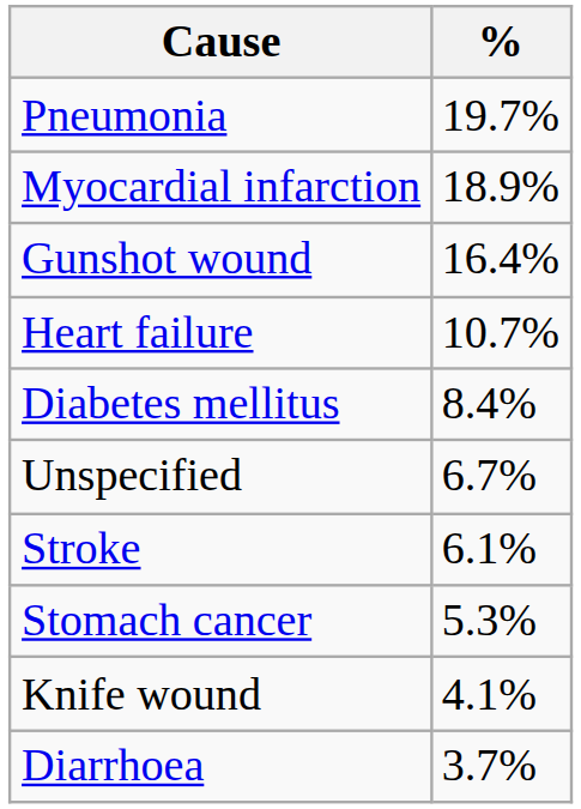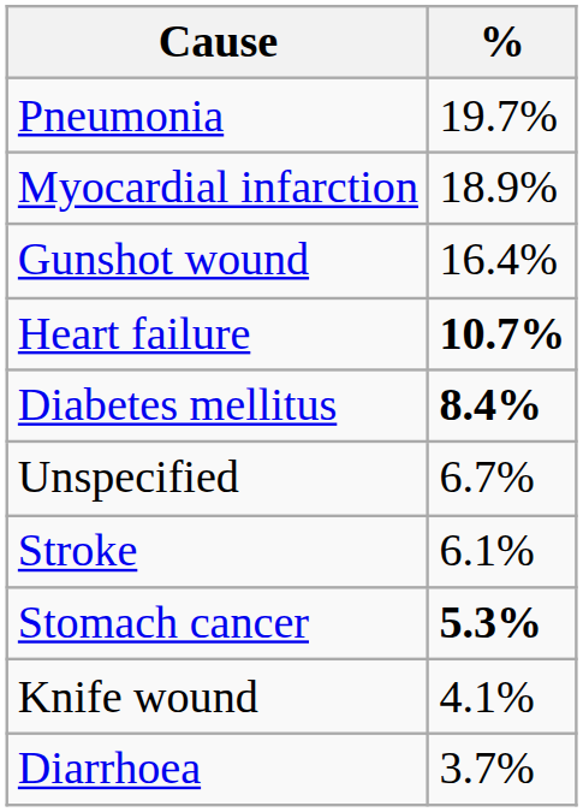Heart failure | %: normal -> bold
Diabetes mellitus | %: normal -> bold
Stomach cancer | %: normal -> bold
